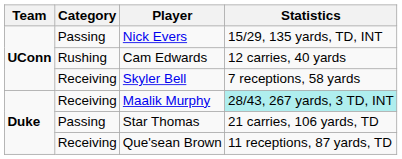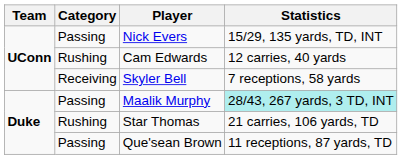Maalik Murphy | Category: Receiving -> Passing
Star Thomas | Category: Passing -> Rushing
Que'sean Brown | Category: Receiving -> Passing
